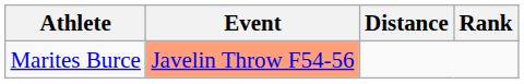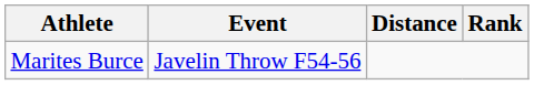Marites Burce | Event: lightsalmon background -> no background
